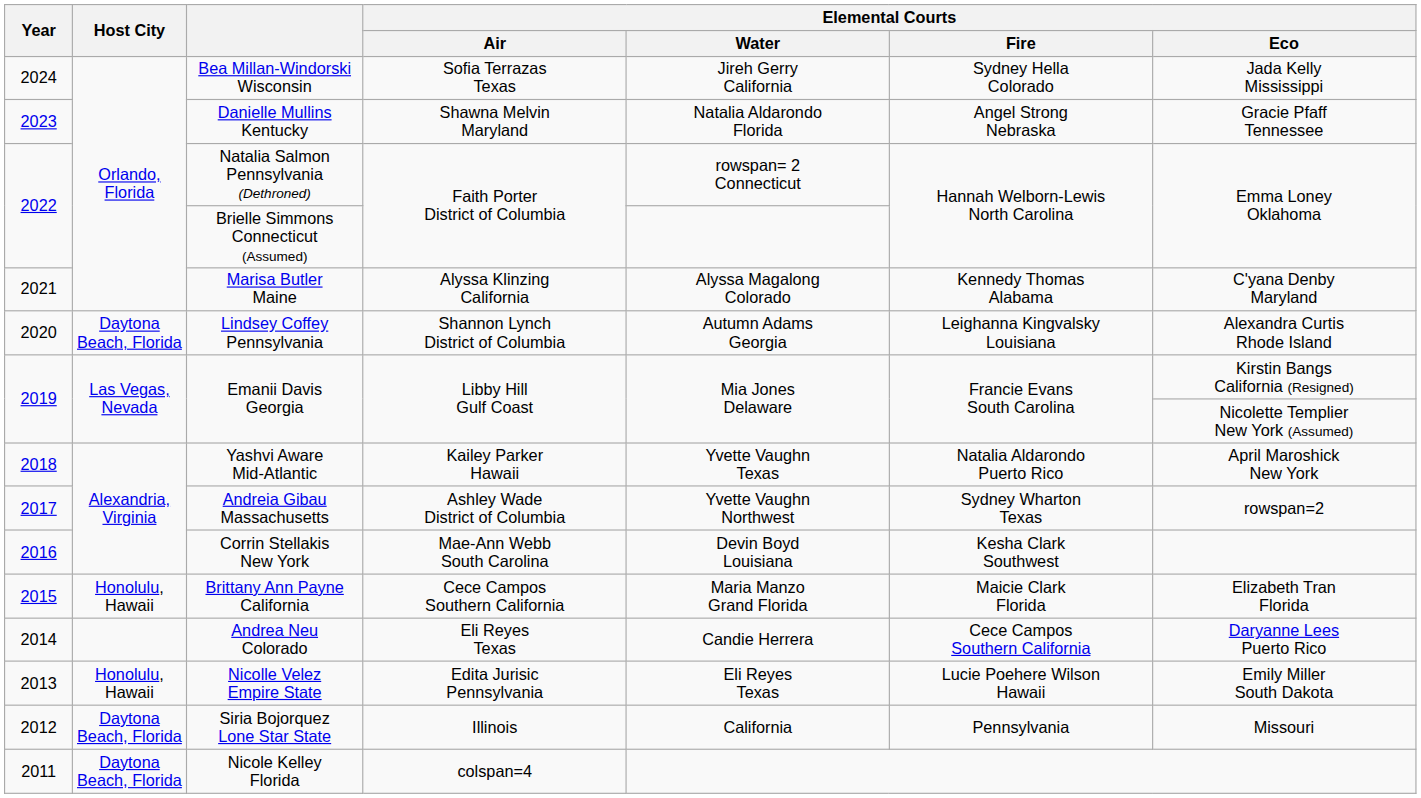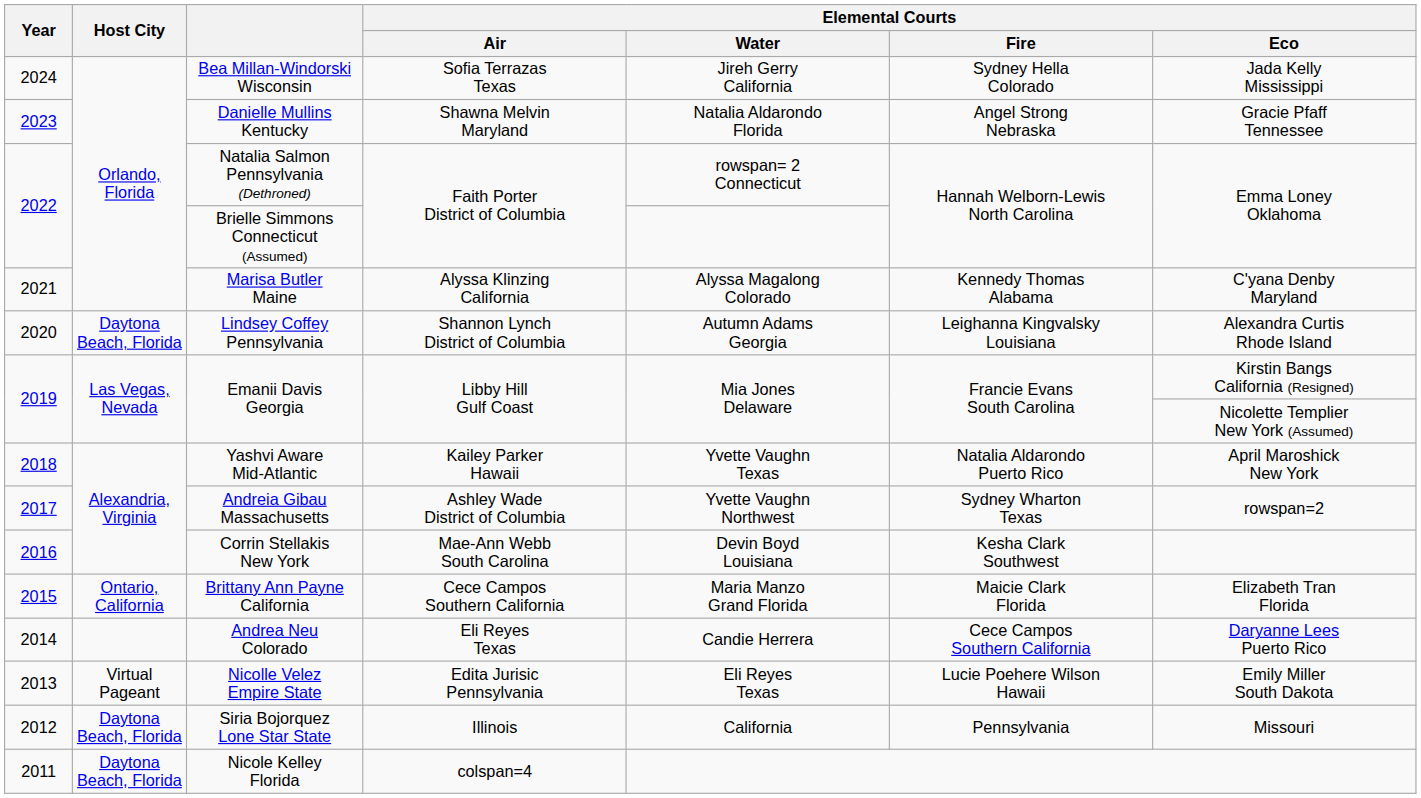Brittany Ann Payne California | Host City: Honolulu, Hawaii -> Ontario, California
Nicolle Velez Empire State | Host City: Honolulu, Hawaii -> Virtual Pageant
